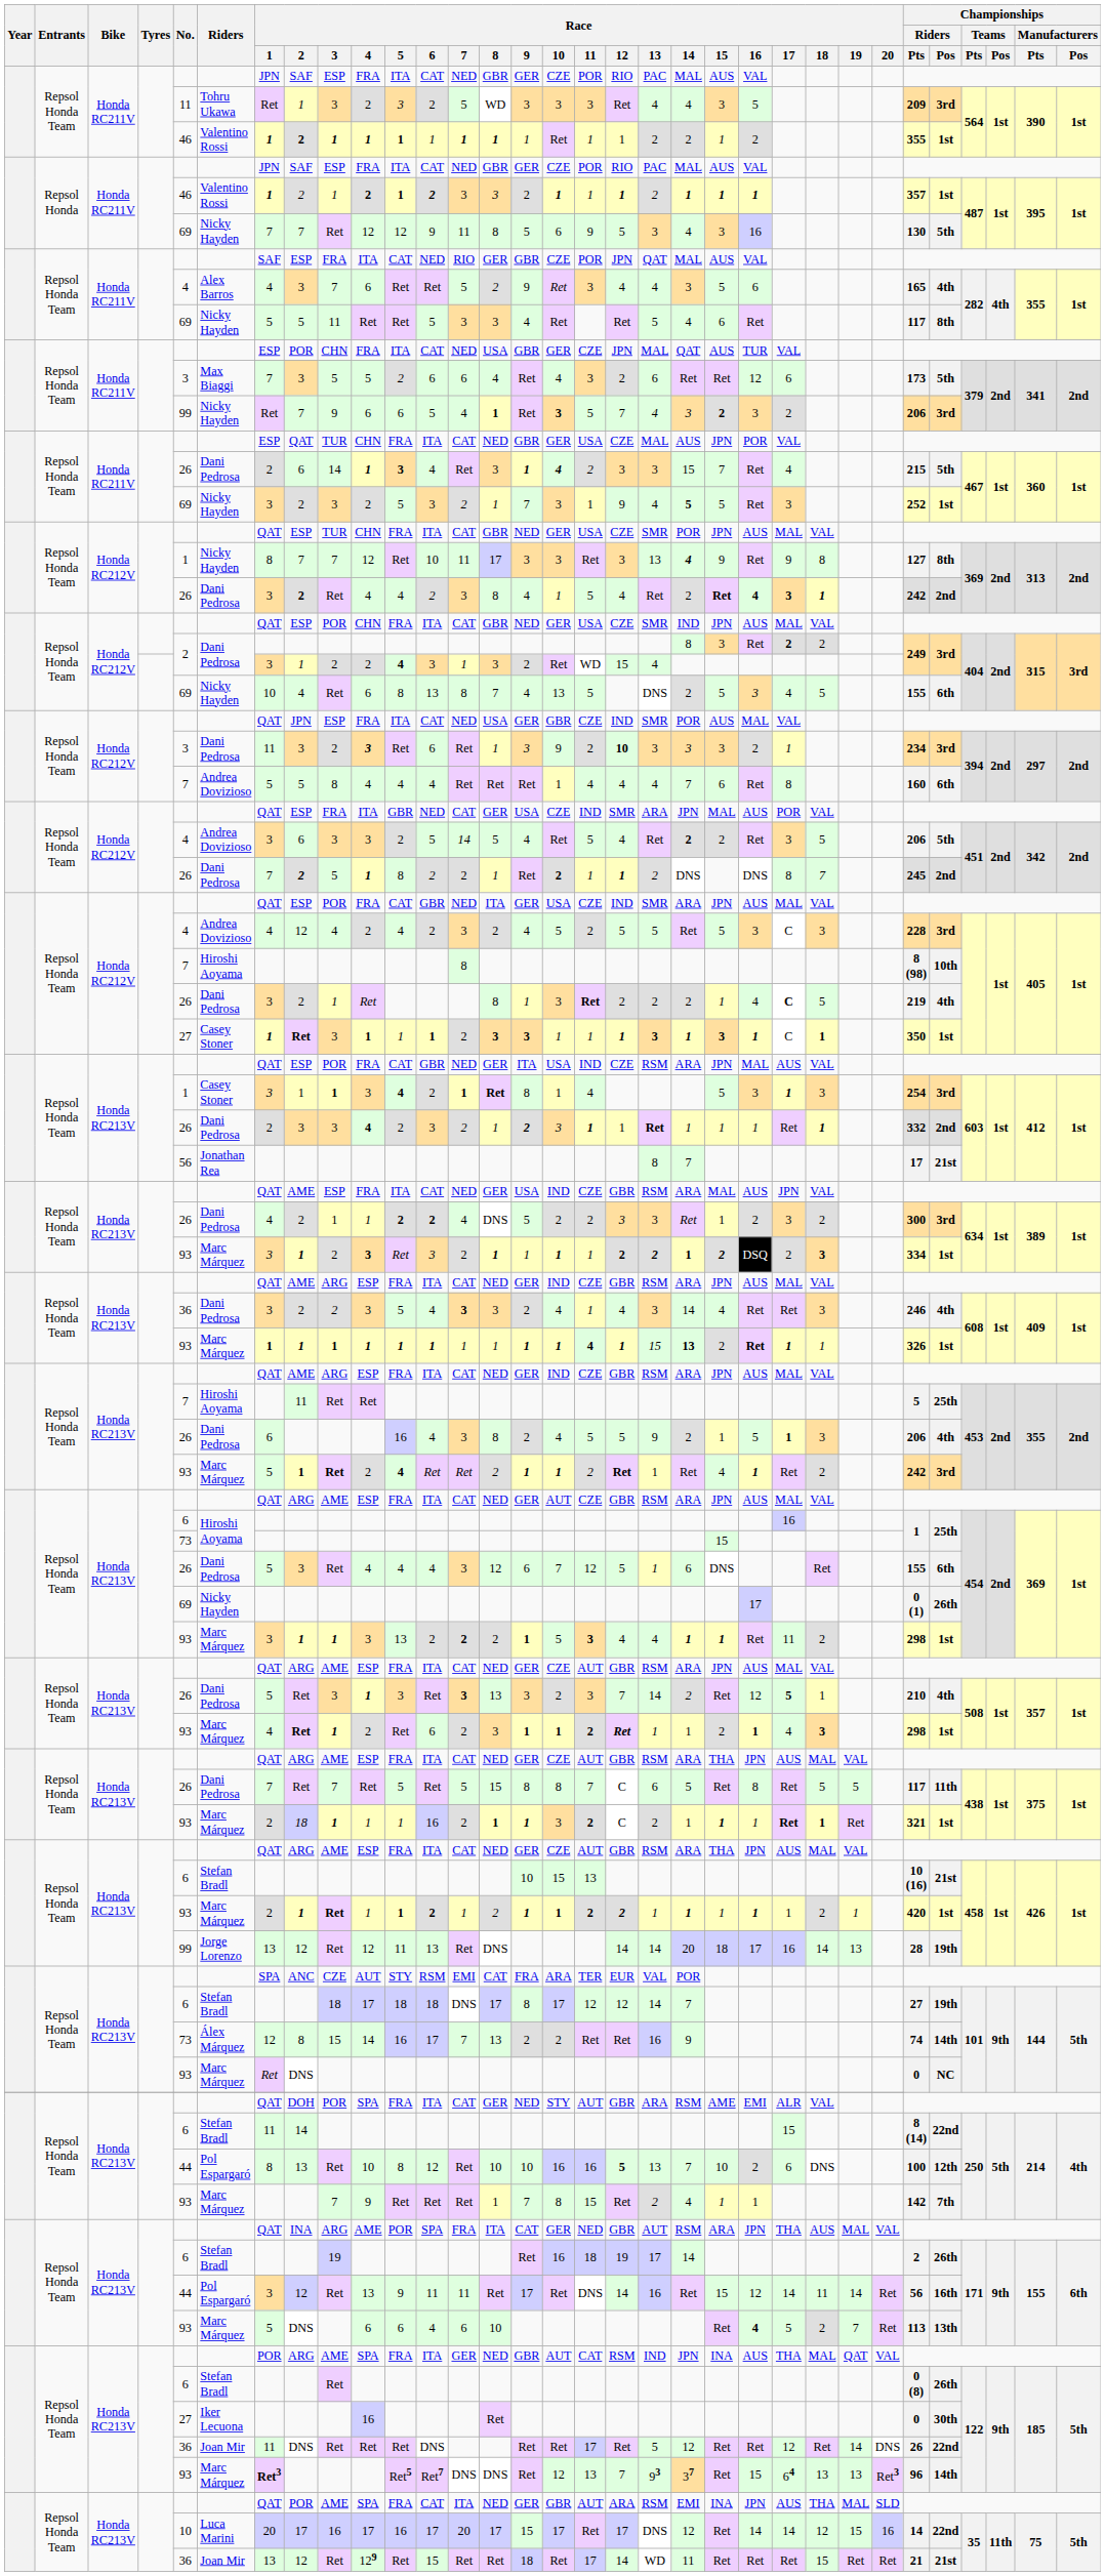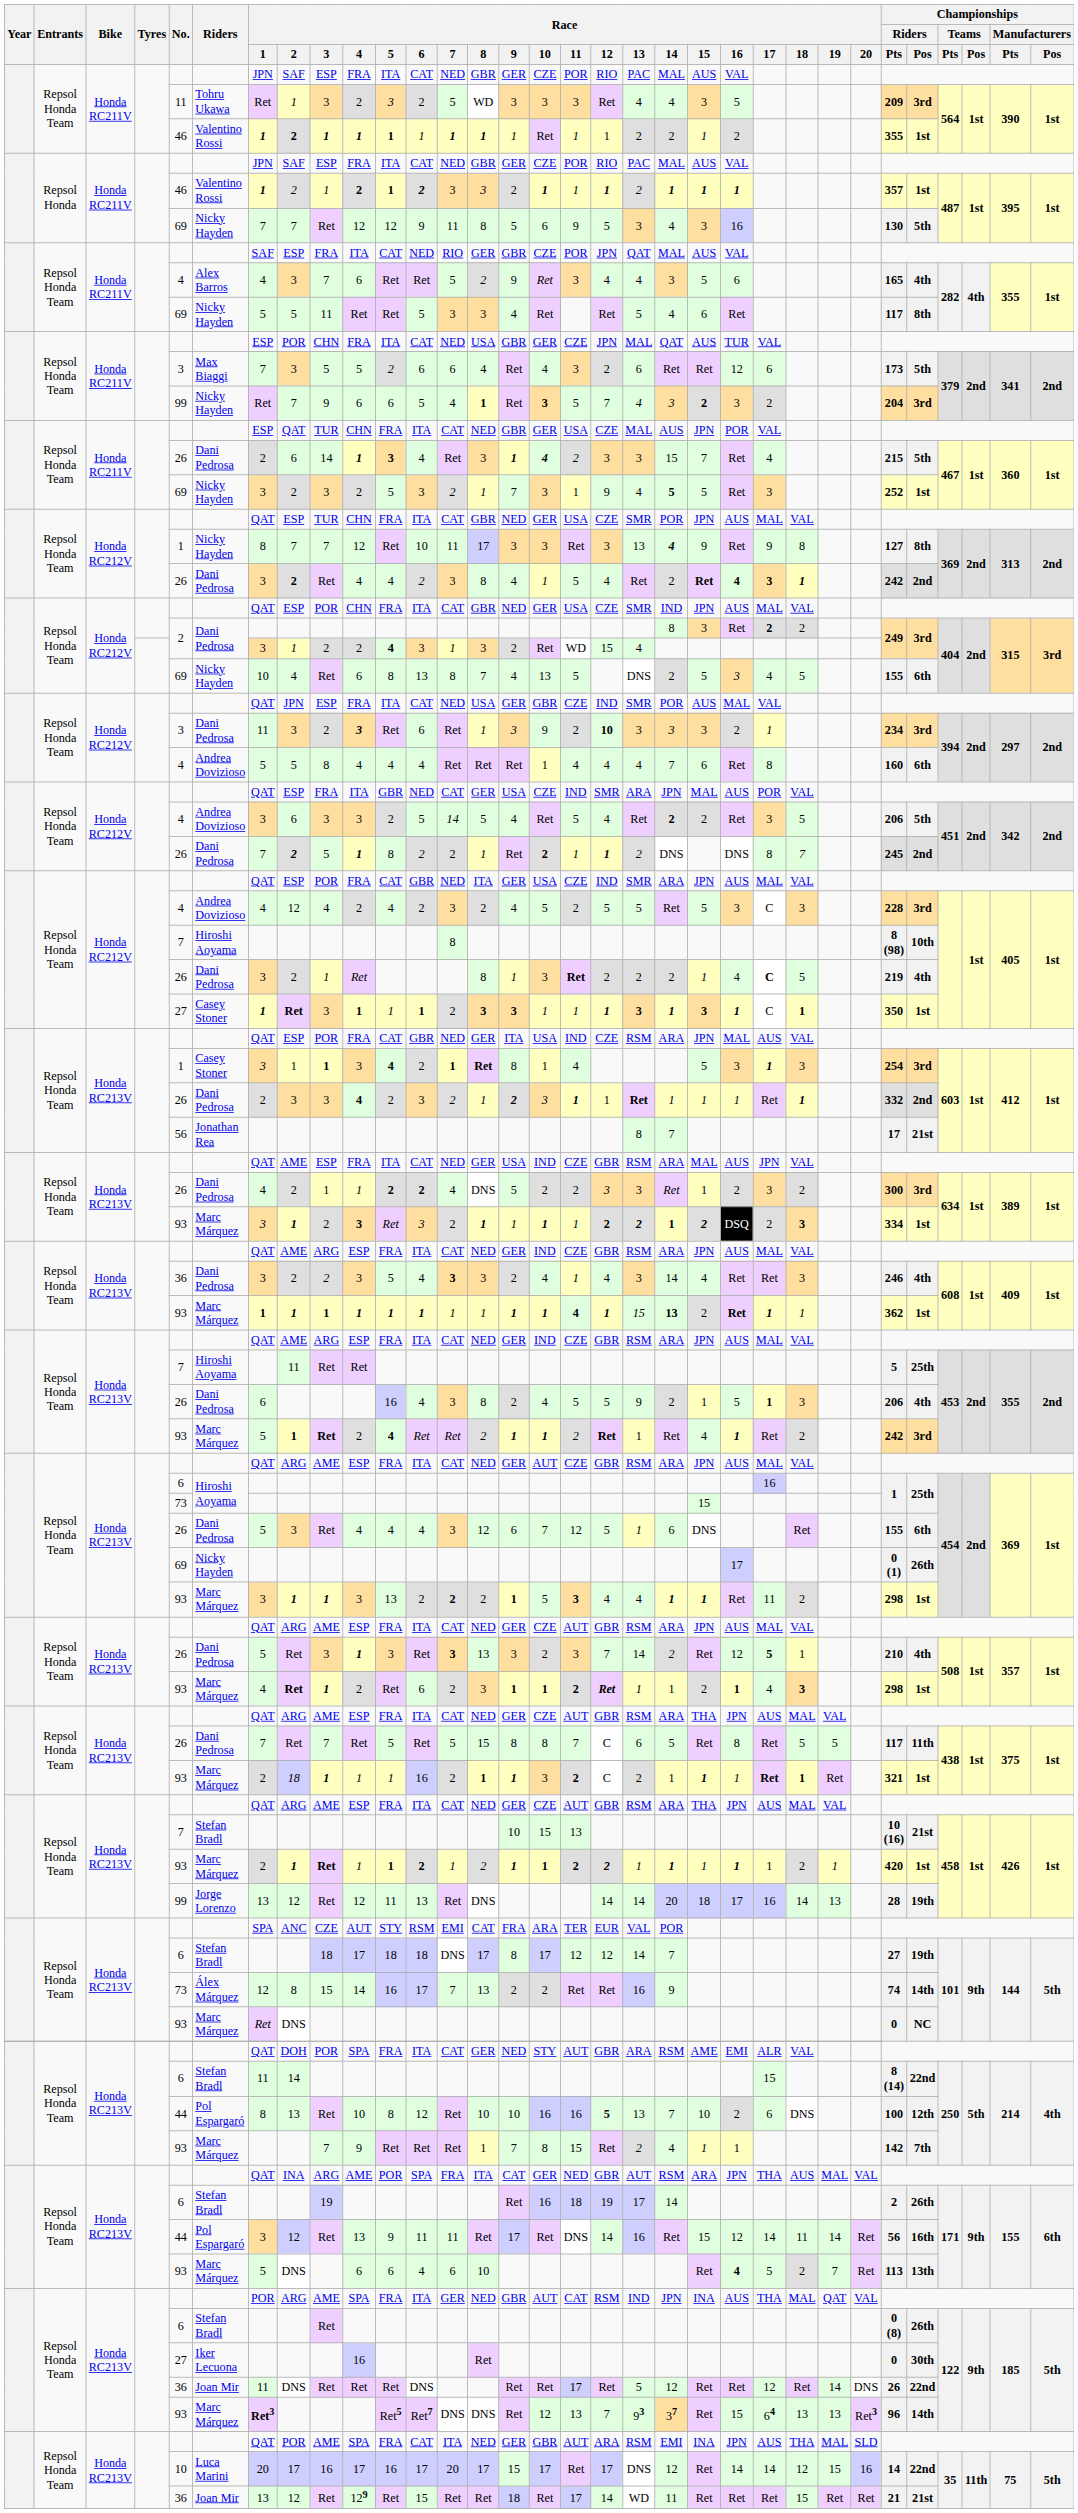row 15 | Championships / Riders / Pts: 206 -> 204
row 28 | No.: 7 -> 4
row 46 | Championships / Riders / Pts: 326 -> 362
row 64 | No.: 6 -> 7
